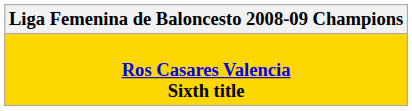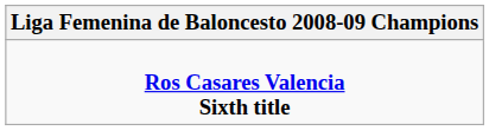row 2 | column 1: gold background -> no background
